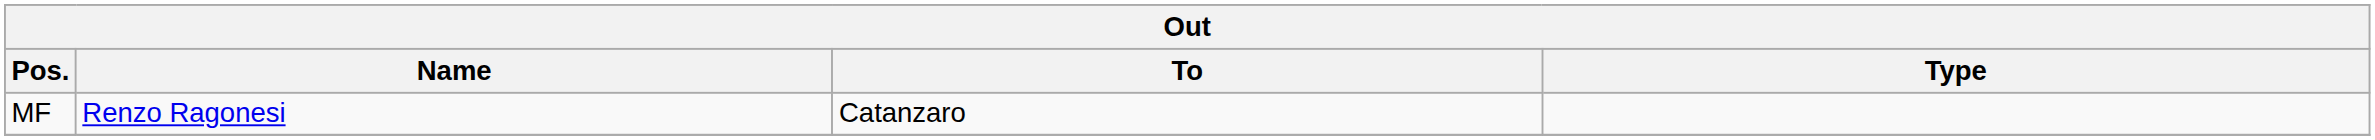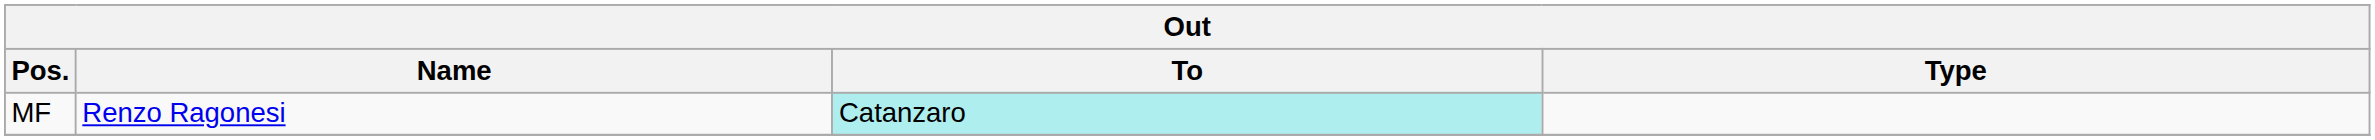MF | To: no background -> paleturquoise background
